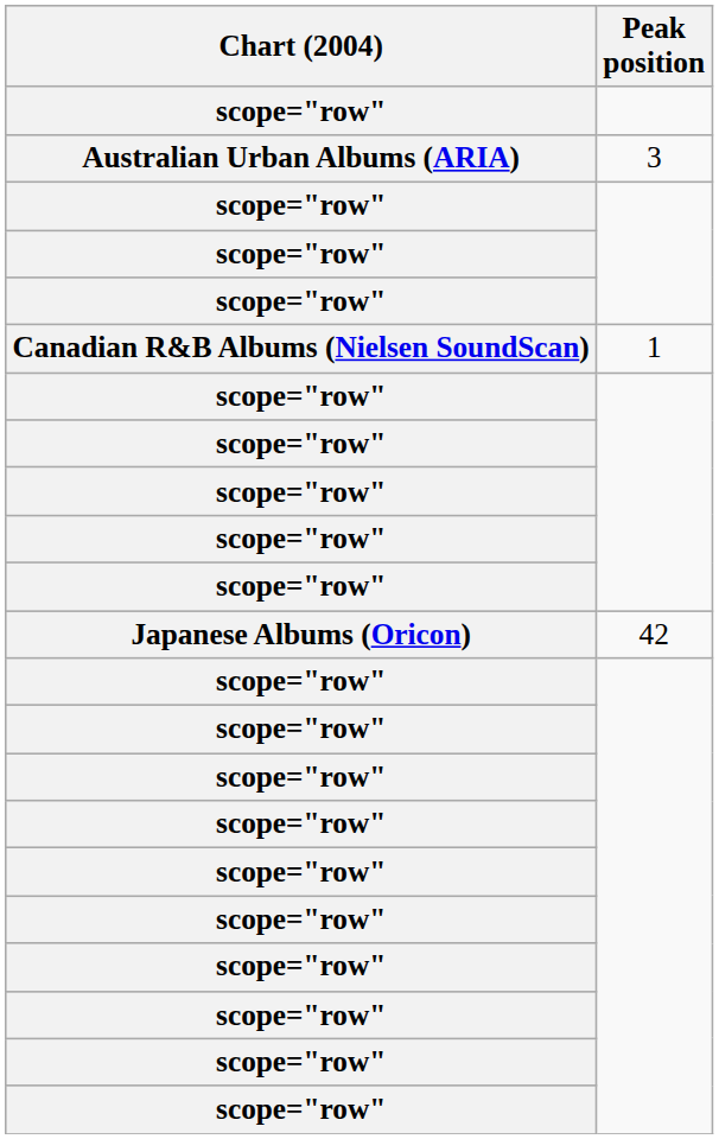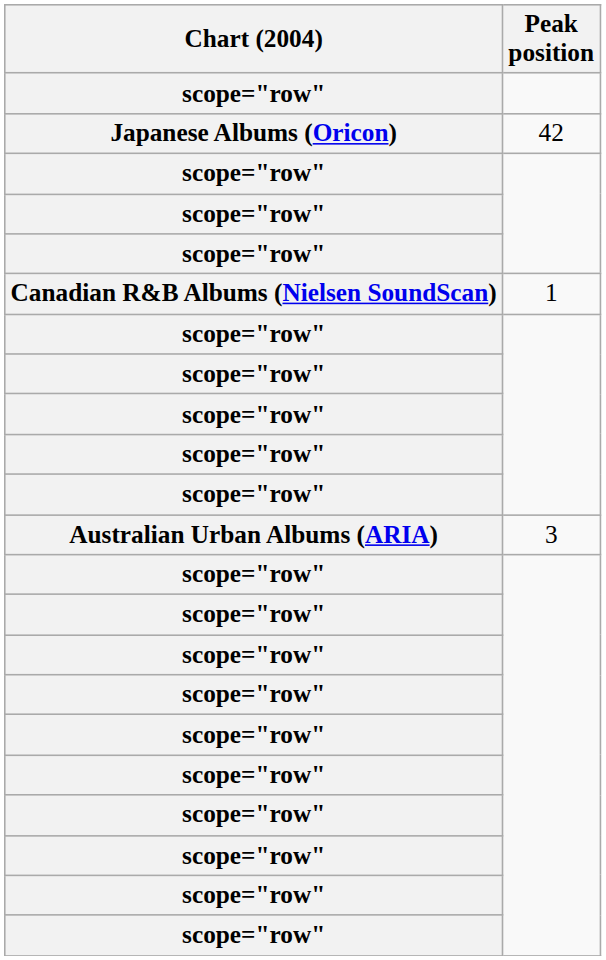rows swapped: Australian Urban Albums (ARIA) <-> Japanese Albums (Oricon)
